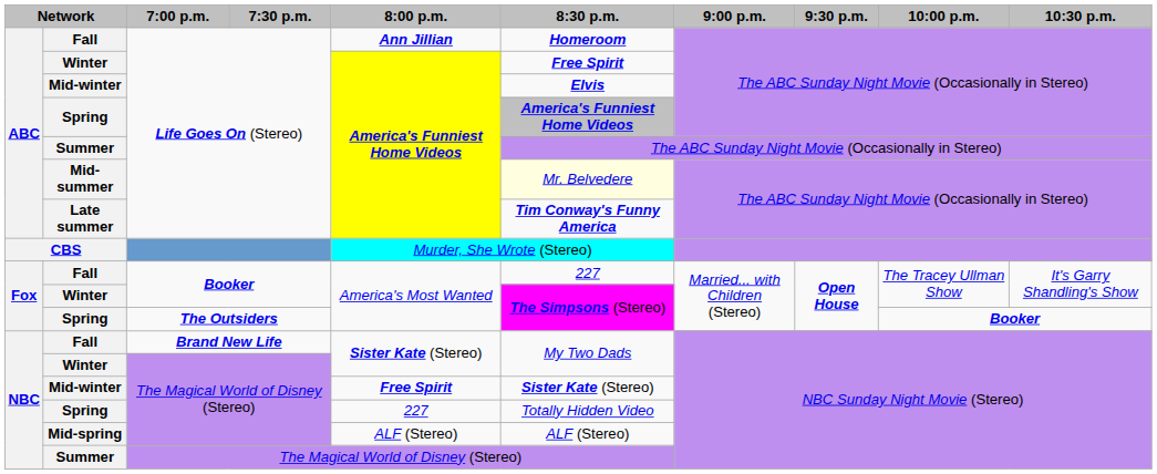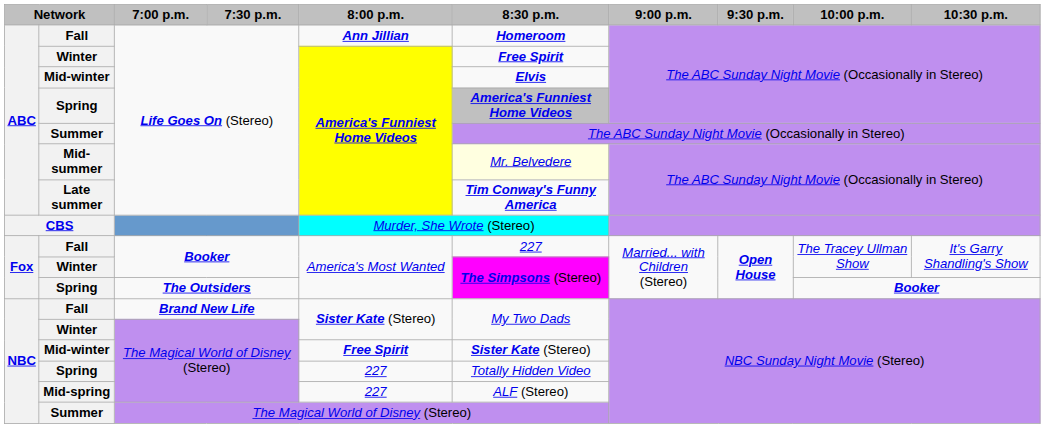Mid-spring | 8:00 p.m.: ALF (Stereo) -> 227
